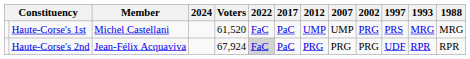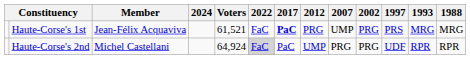Haute-Corse's 1st | Member: Michel Castellani -> Jean-Félix Acquaviva
Haute-Corse's 1st | Voters: 61,520 -> 61,521
Haute-Corse's 1st | 2017: normal -> bold
Haute-Corse's 1st | 2012: UMP -> PRG
Haute-Corse's 2nd | Member: Jean-Félix Acquaviva -> Michel Castellani
Haute-Corse's 2nd | Voters: 67,924 -> 64,924
Haute-Corse's 2nd | 2012: PRG -> UMP
